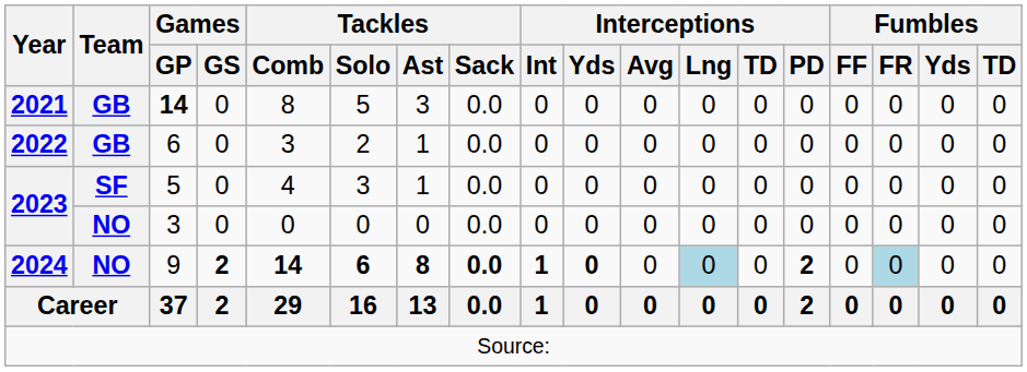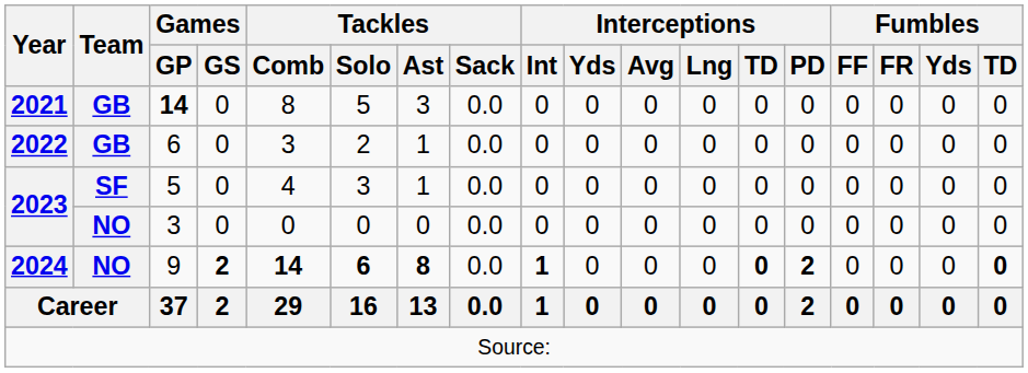9 | Tackles / Sack: bold -> normal
9 | Interceptions / Yds: bold -> normal
9 | Interceptions / Lng: lightblue background -> no background
9 | Interceptions / TD: normal -> bold
9 | Fumbles / FR: lightblue background -> no background
9 | Fumbles / TD: normal -> bold
